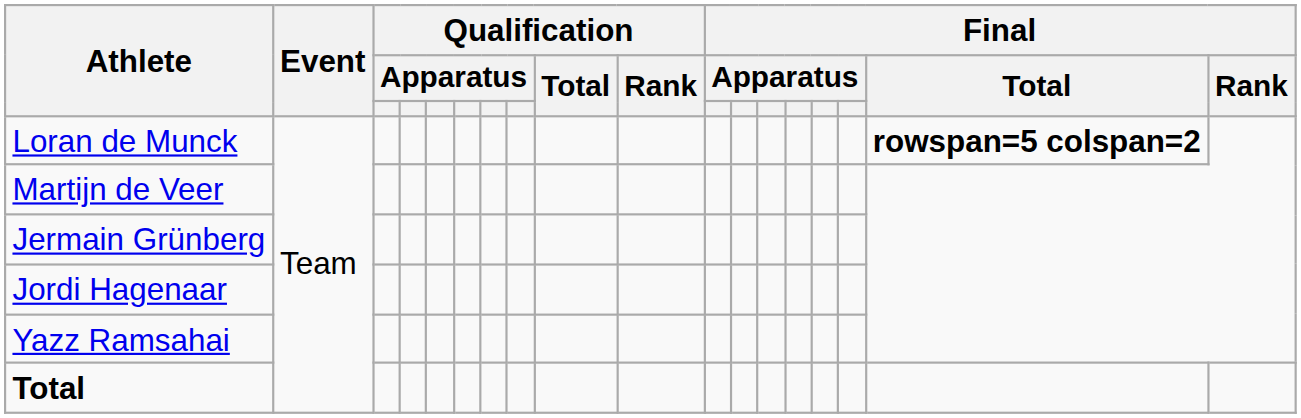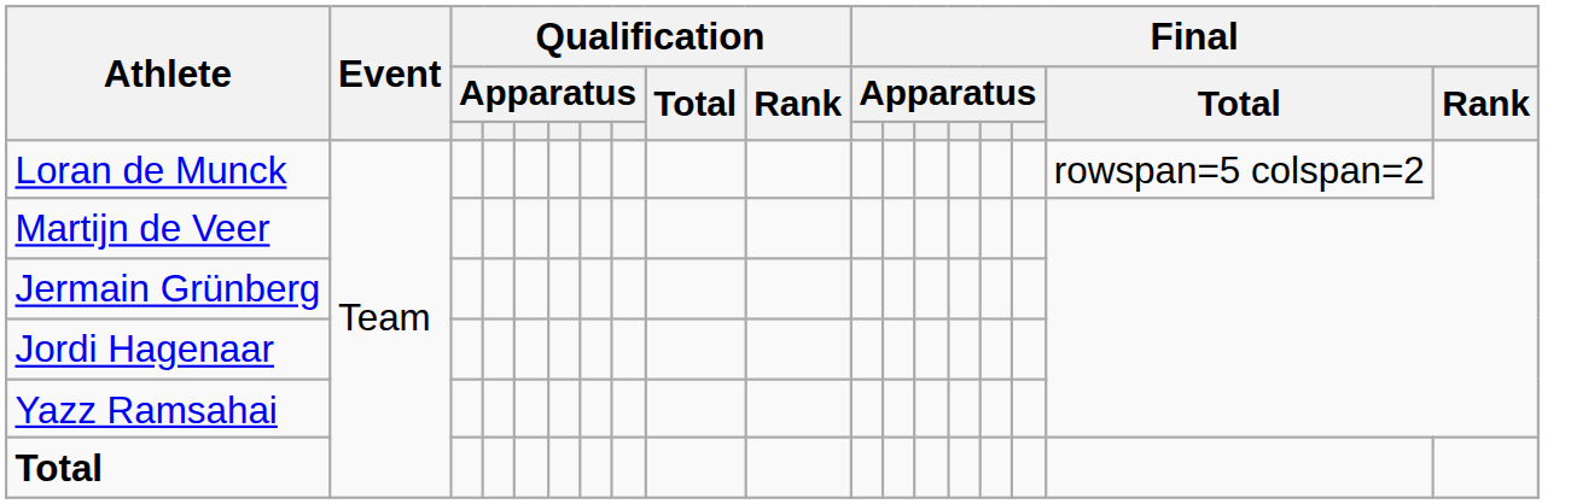Loran de Munck | Final / Total: bold -> normal
